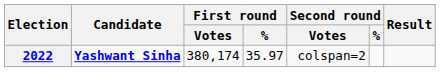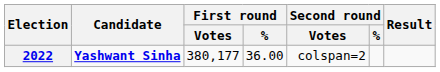2022 | First round / Votes: 380,174 -> 380,177
2022 | First round / %: 35.97 -> 36.00
